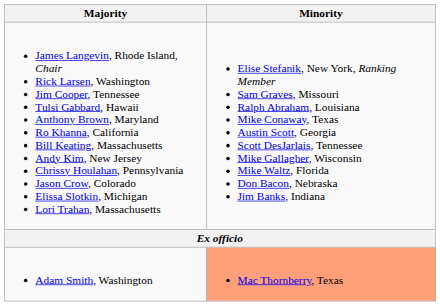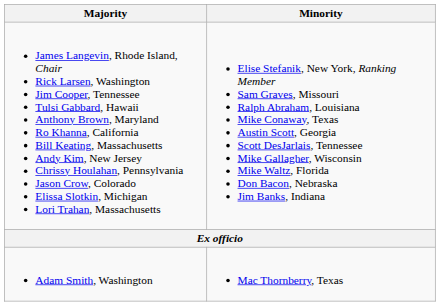Adam Smith, Washington | Minority: lightsalmon background -> no background
